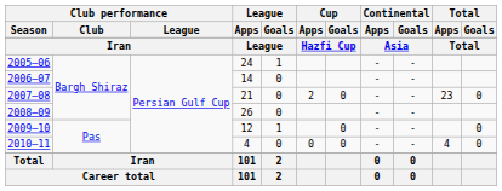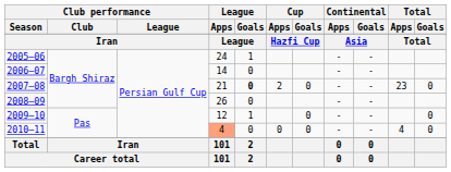2007–08 | League / Goals: normal -> bold
2010–11 | League / Apps: no background -> lightsalmon background
